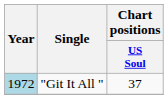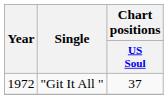row 3 | Year: lightblue background -> no background
